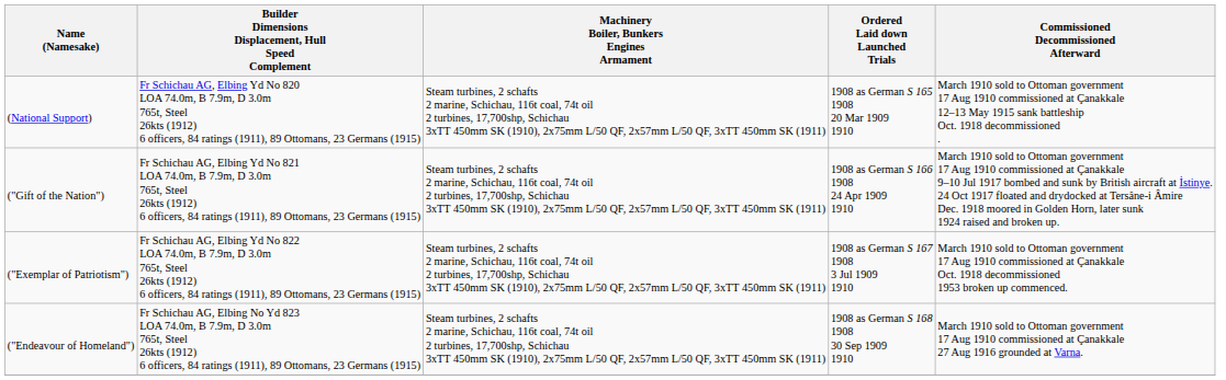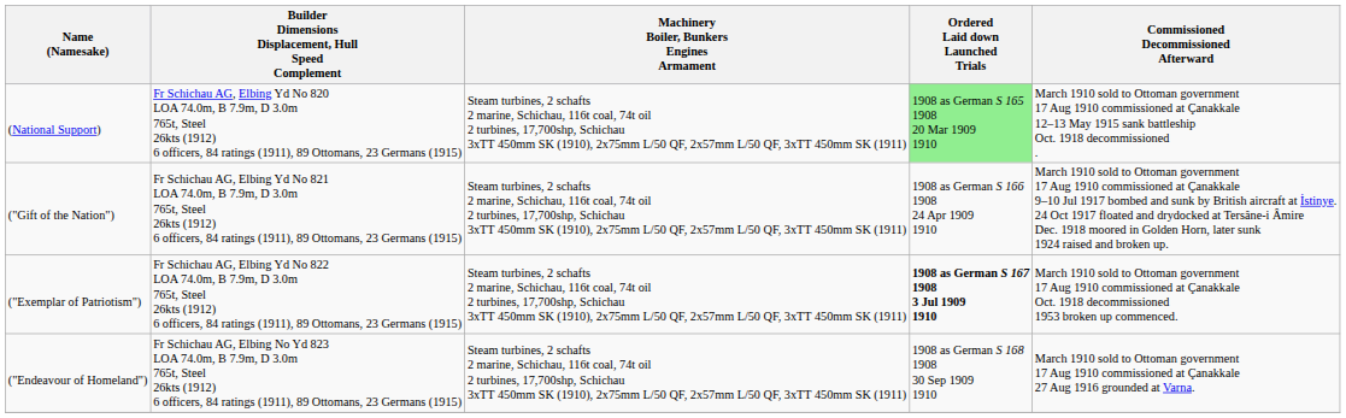(National Support) | Ordered Laid down Launched Trials: no background -> lightgreen background
("Exemplar of Patriotism") | Ordered Laid down Launched Trials: normal -> bold
